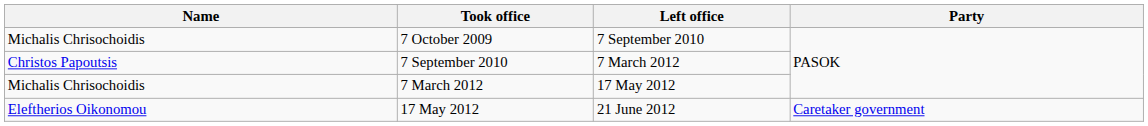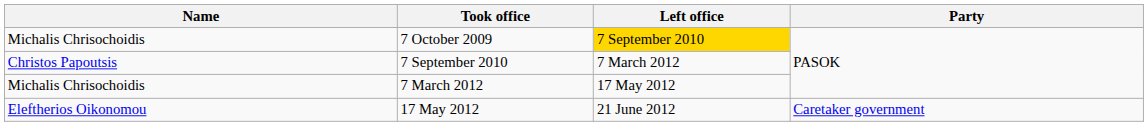7 October 2009 | Left office: no background -> gold background
